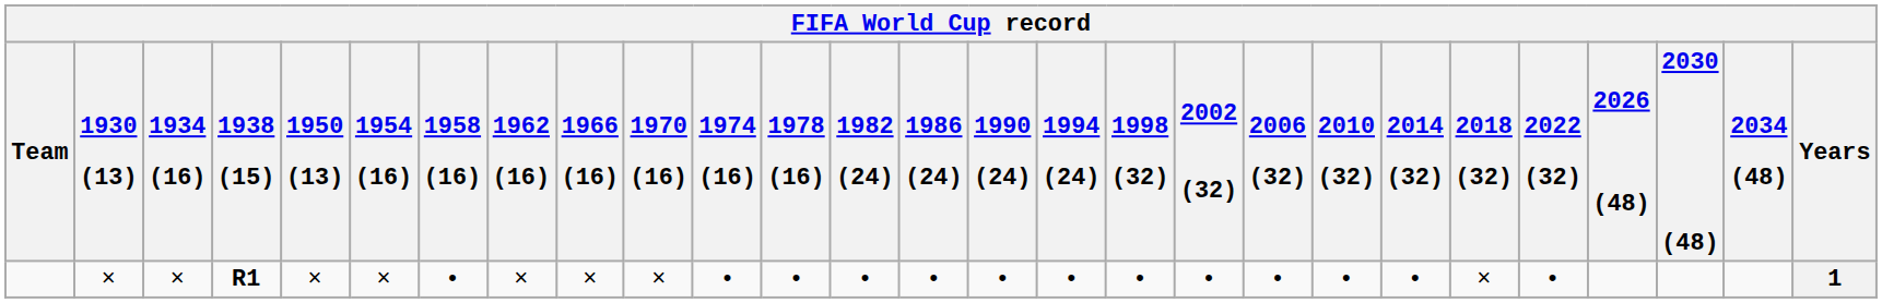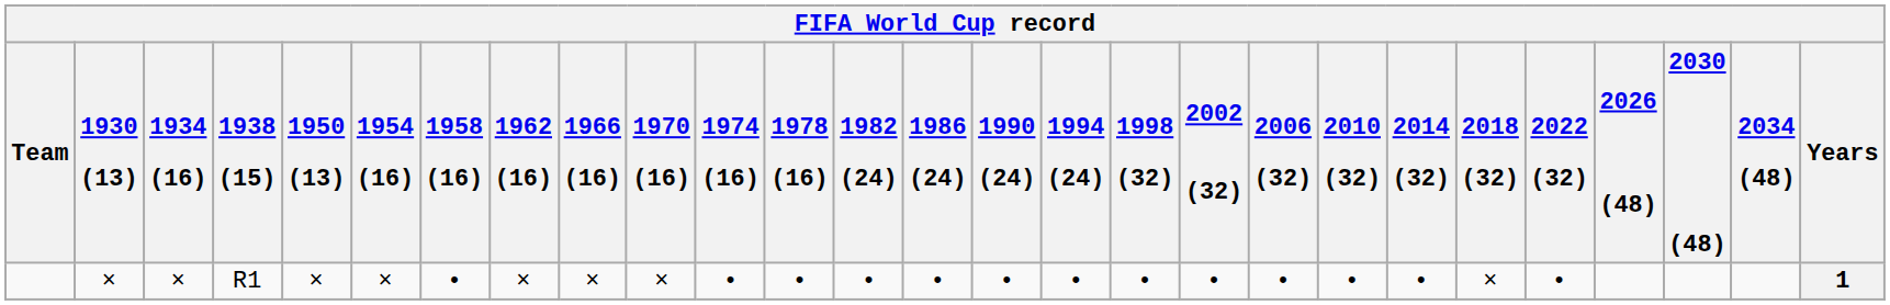row 3 | 1938 (15): bold -> normal
